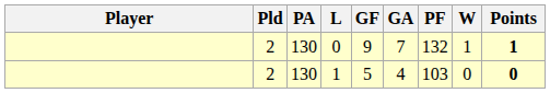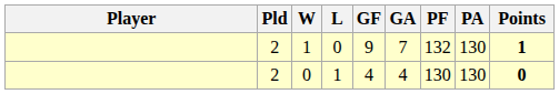columns swapped: W <-> PA
row 3 | GF: 5 -> 4
row 3 | PF: 103 -> 130
